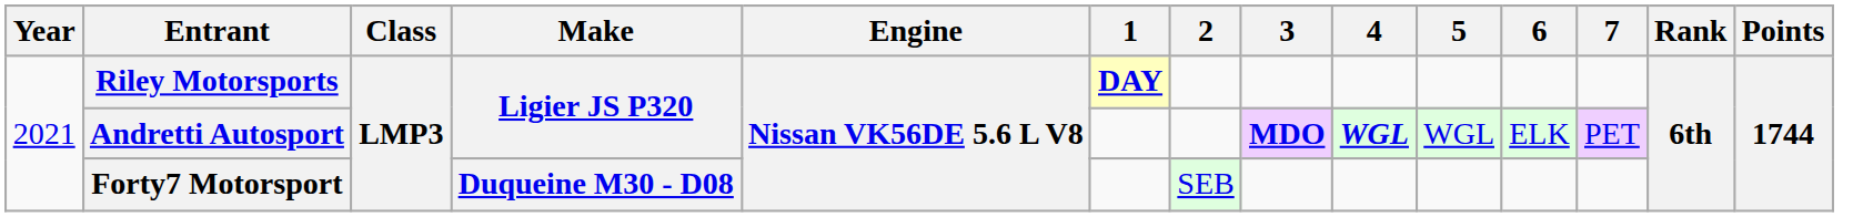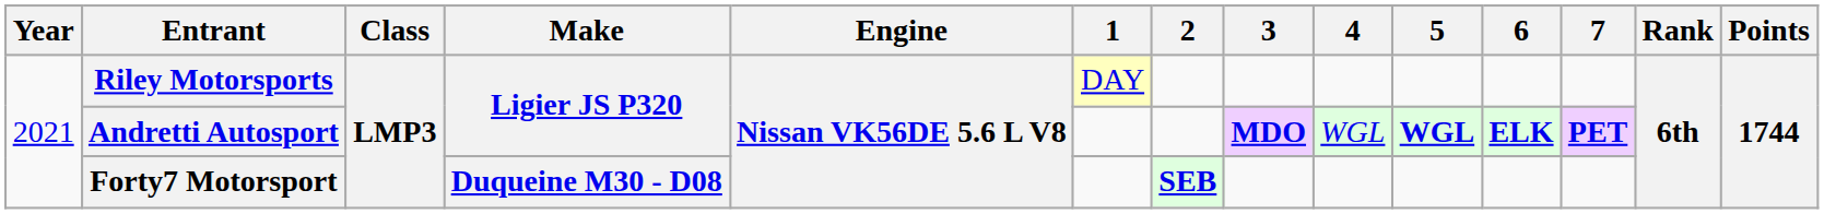Riley Motorsports | 1: bold -> normal
Andretti Autosport | 4: bold -> normal
Andretti Autosport | 5: normal -> bold
Andretti Autosport | 6: normal -> bold
Andretti Autosport | 7: normal -> bold
Forty7 Motorsport | 2: normal -> bold
